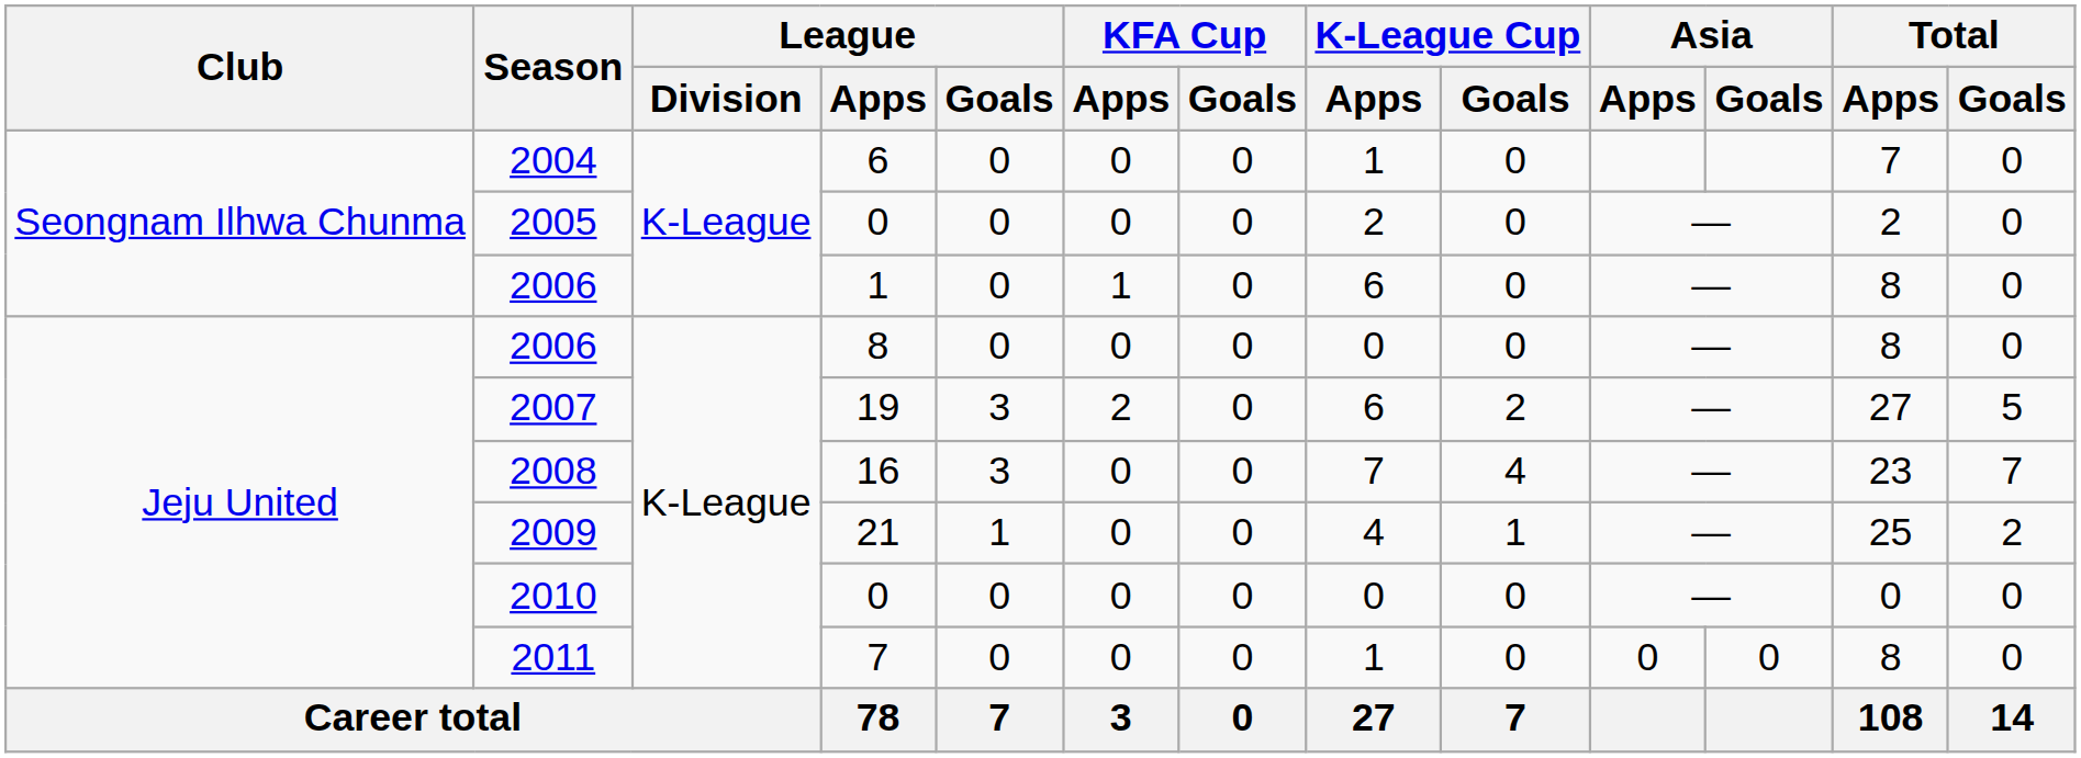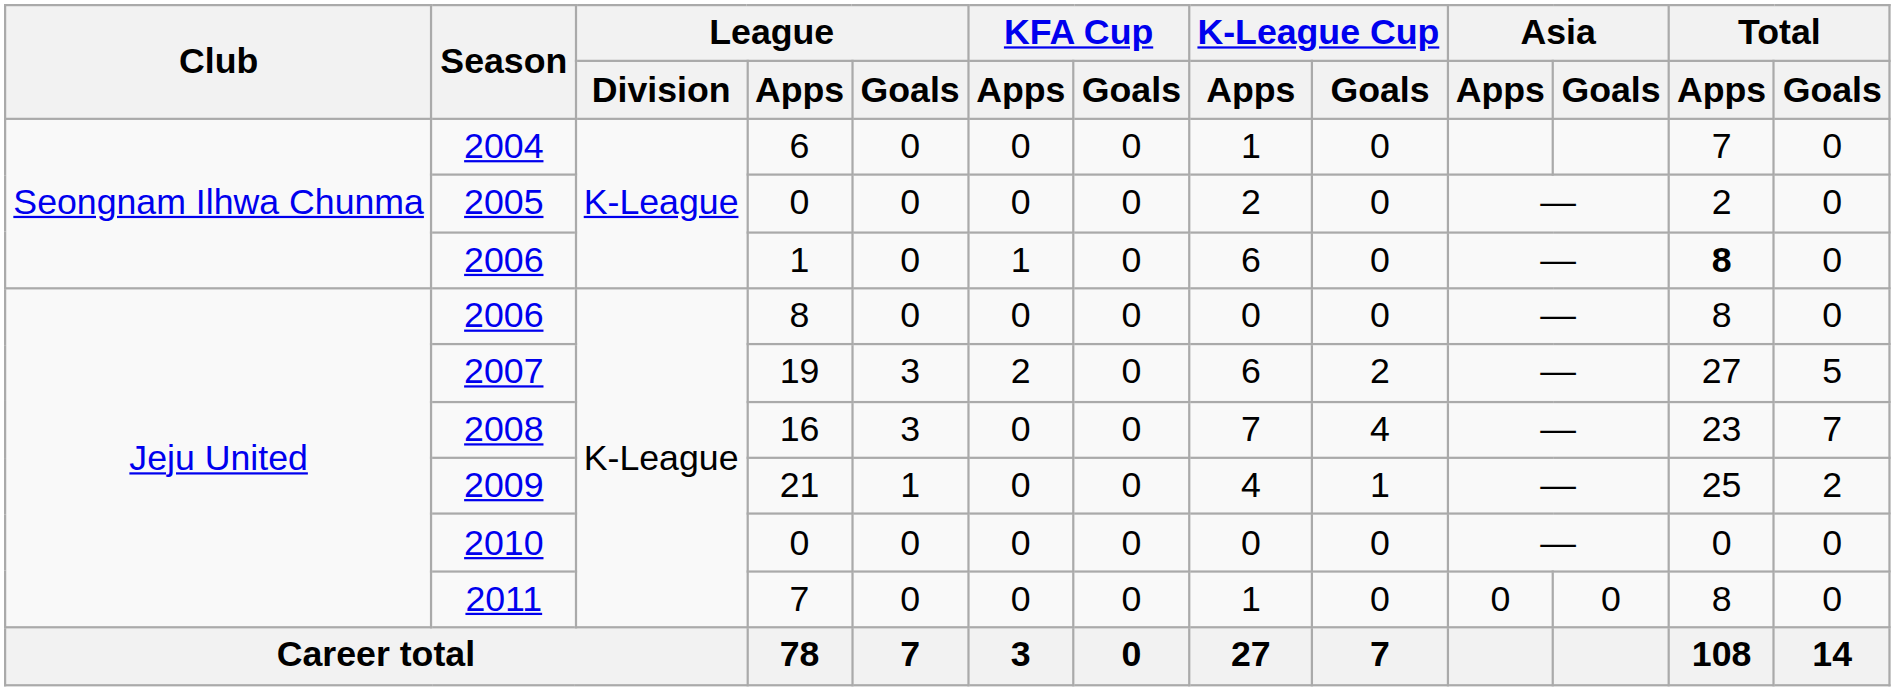2006 / 1 | Total / Apps: normal -> bold
